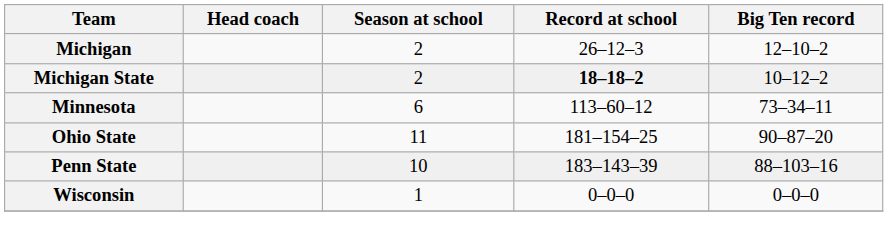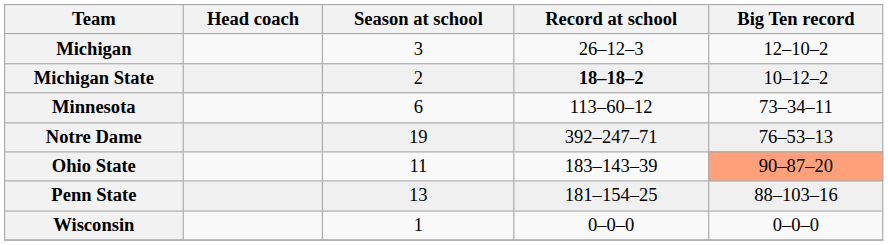Michigan | Season at school: 2 -> 3
+ row: Notre Dame | 19 | 392–247–71 | 76–53–13
Ohio State | Record at school: 181–154–25 -> 183–143–39
Ohio State | Big Ten record: no background -> lightsalmon background
Penn State | Season at school: 10 -> 13
Penn State | Record at school: 183–143–39 -> 181–154–25
